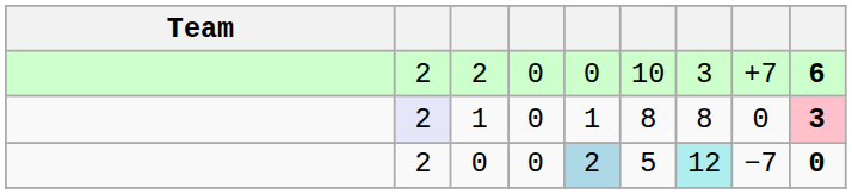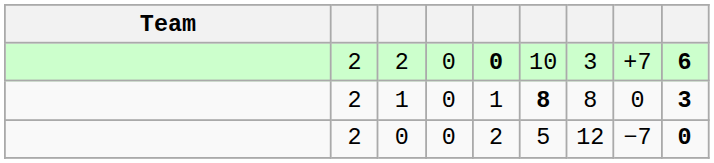row 2 | column 5: normal -> bold
row 3 | column 2: lavender background -> no background
row 3 | column 6: normal -> bold
row 3 | column 9: pink background -> no background
row 4 | column 5: lightblue background -> no background
row 4 | column 7: paleturquoise background -> no background
